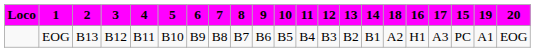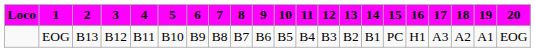columns swapped: 15 <-> 18
